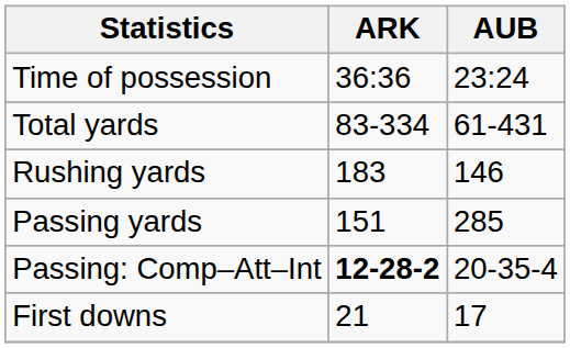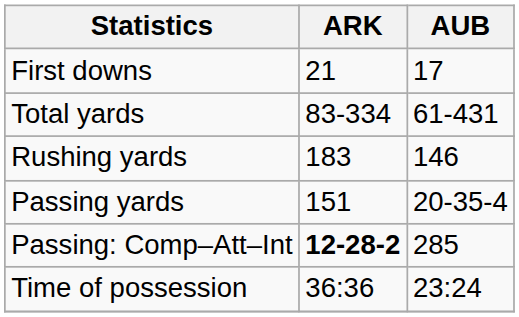rows swapped: First downs <-> Time of possession
Passing yards | AUB: 285 -> 20-35-4
Passing: Comp–Att–Int | AUB: 20-35-4 -> 285
